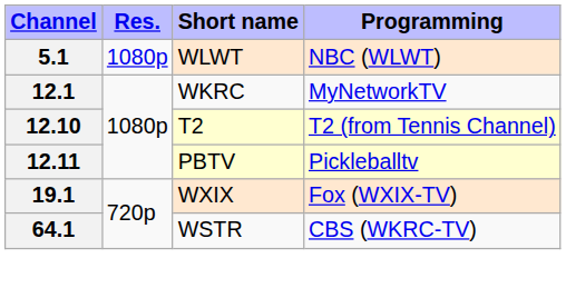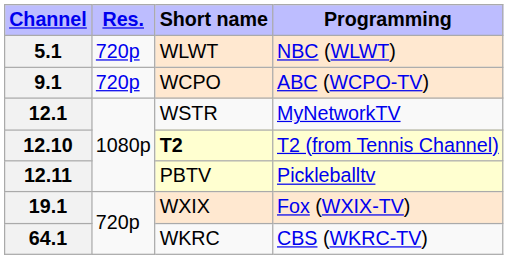5.1 | Res.: 1080p -> 720p
+ row: 9.1 | 720p | WCPO | ABC (WCPO-TV)
12.1 | Short name: WKRC -> WSTR
12.10 | Short name: normal -> bold
64.1 | Short name: WSTR -> WKRC
